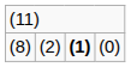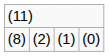(8) | column 3: bold -> normal
